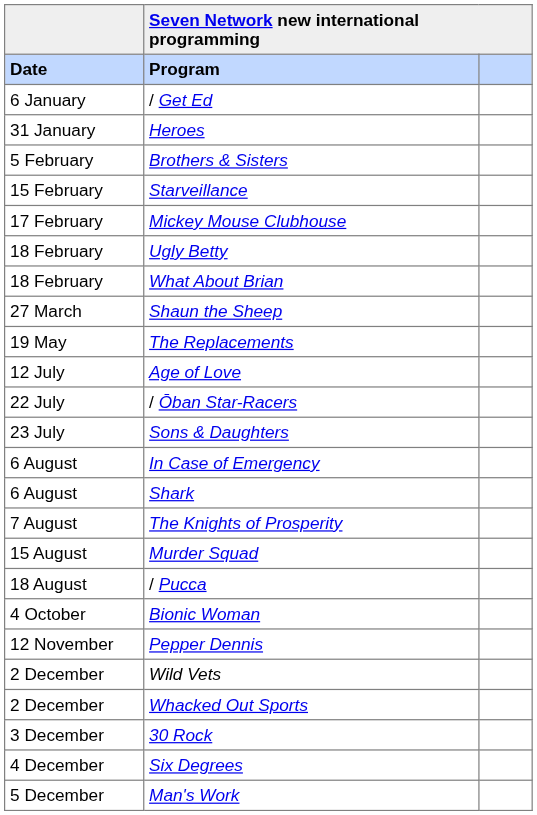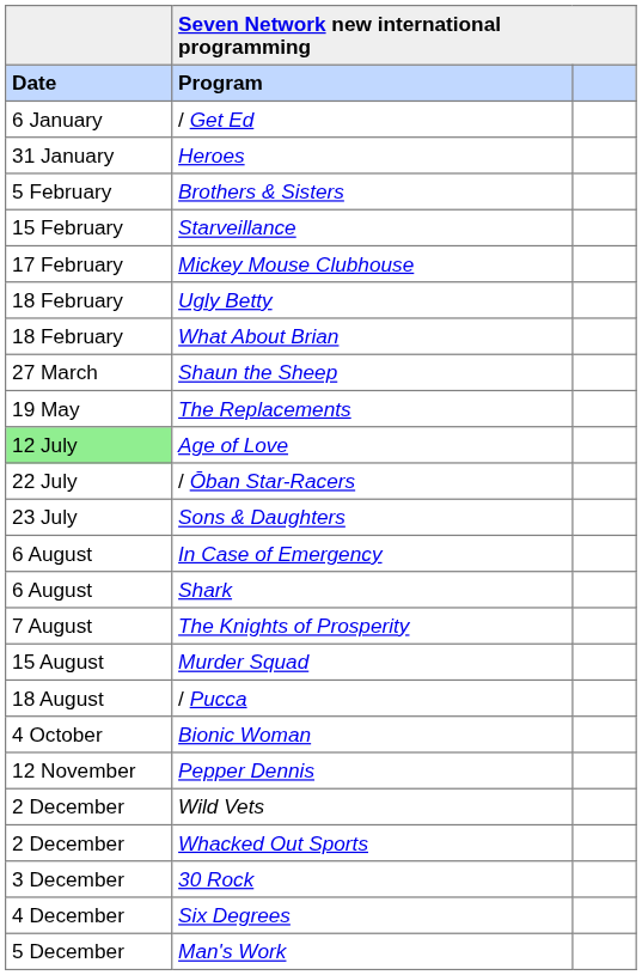Age of Love | Date: no background -> lightgreen background
